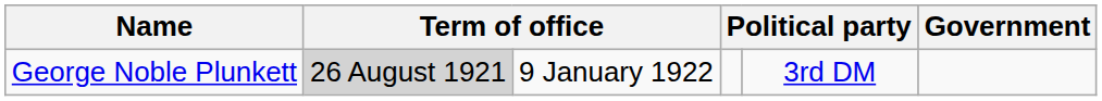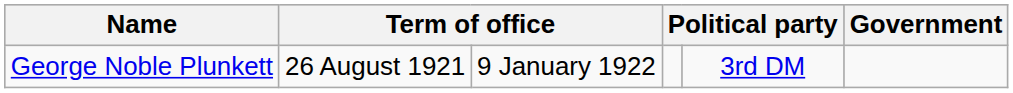George Noble Plunkett | column 2: lightgrey background -> no background
